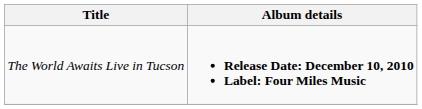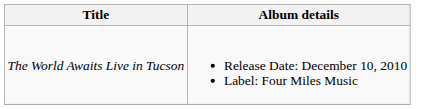The World Awaits Live in Tucson | Album details: bold -> normal
